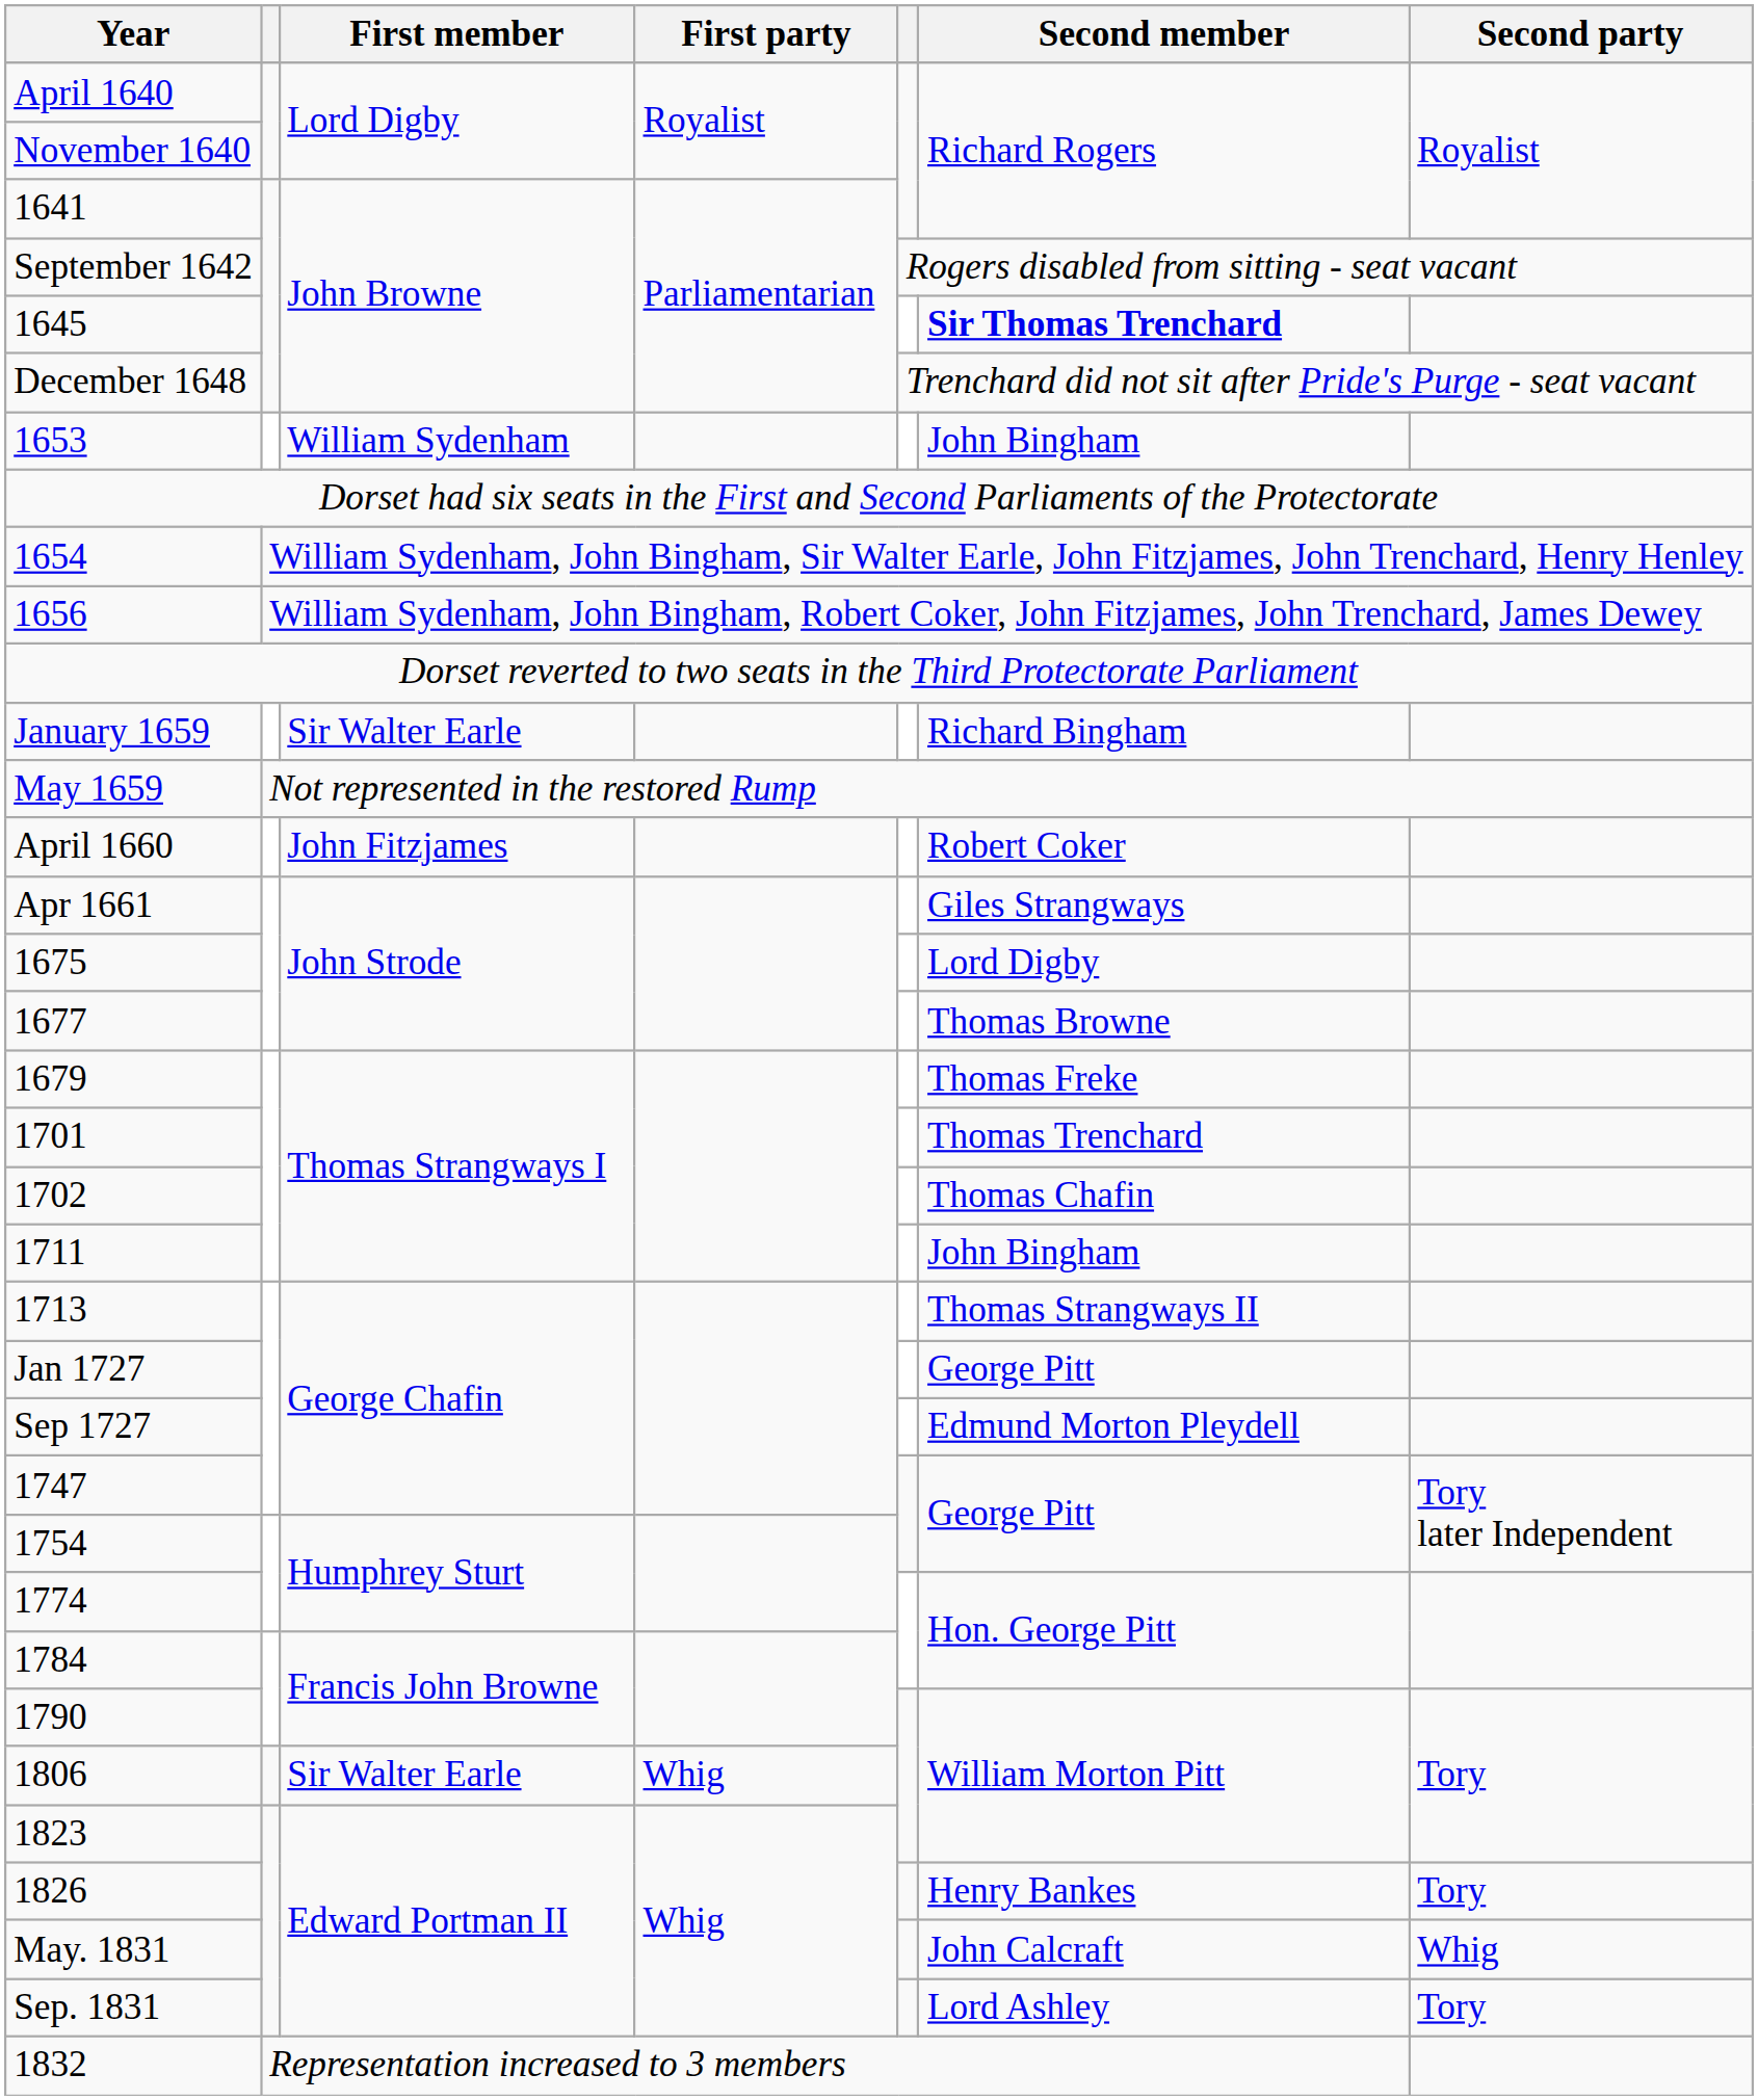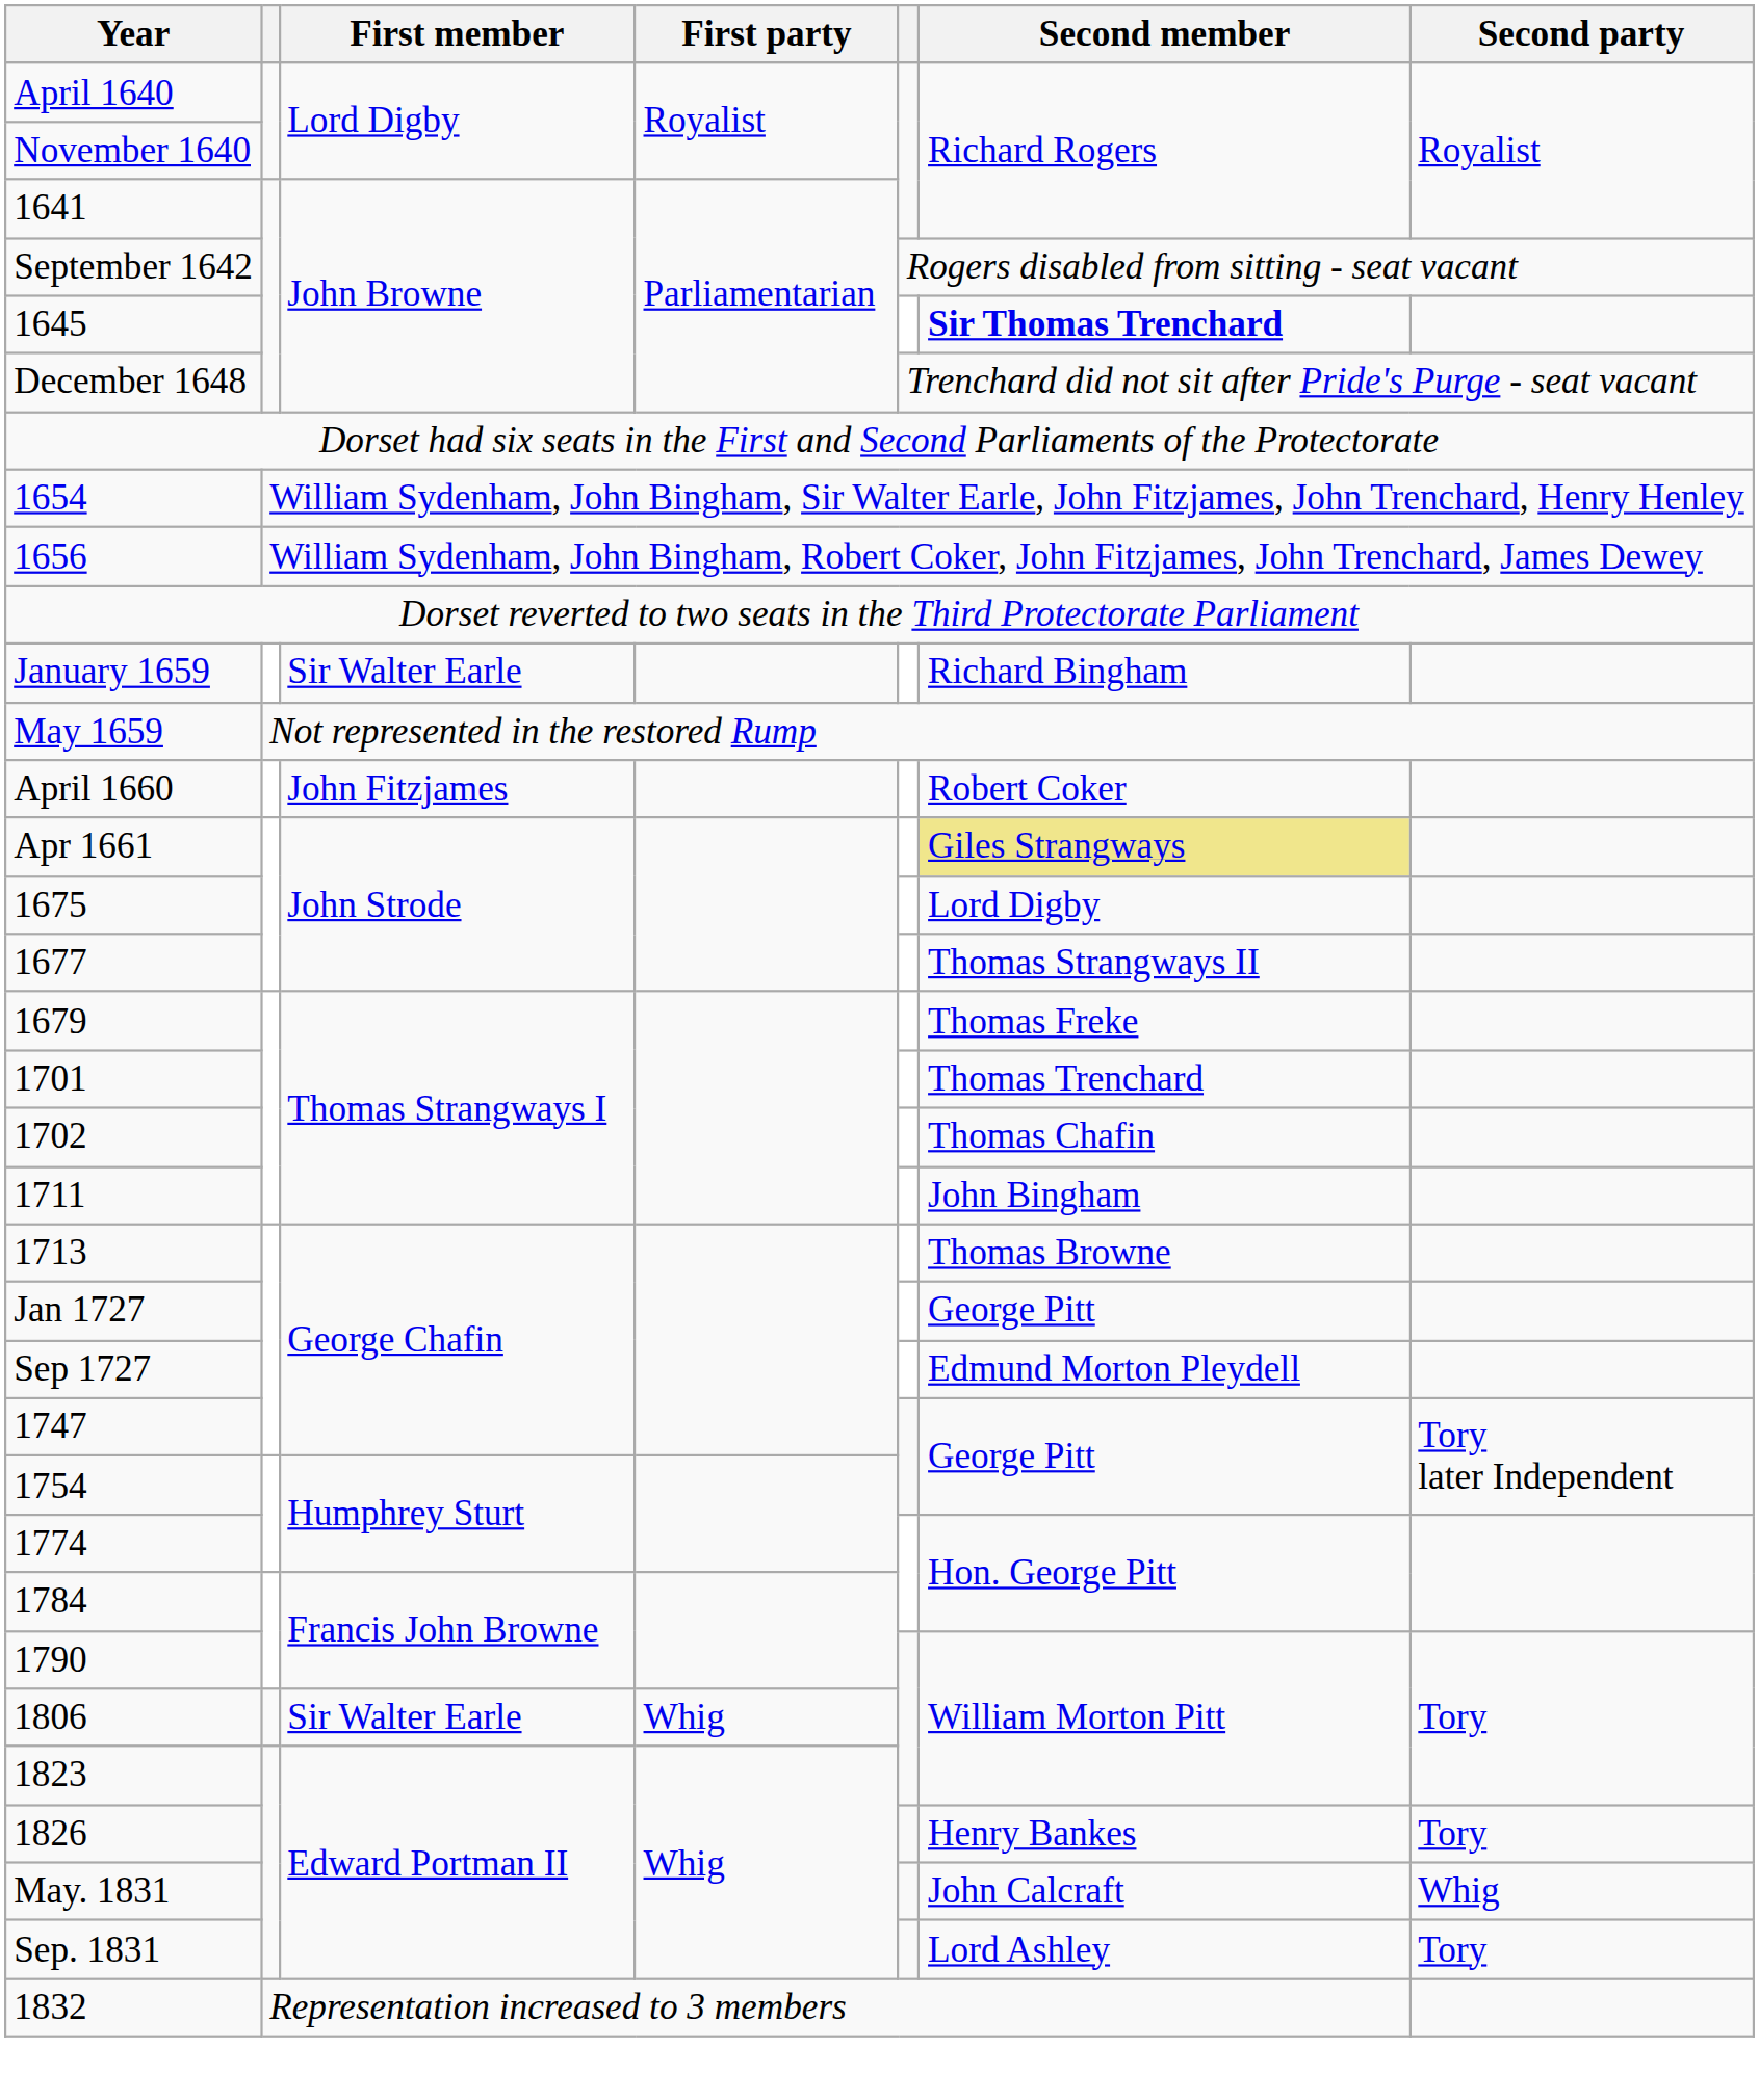- row: 1653 | William Sydenham | John Bingham
Apr 1661 | Second member: no background -> khaki background
1677 | Second member: Thomas Browne -> Thomas Strangways II
1713 | Second member: Thomas Strangways II -> Thomas Browne
